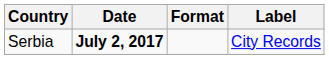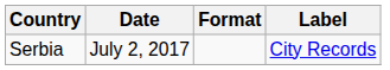Serbia | Date: bold -> normal
